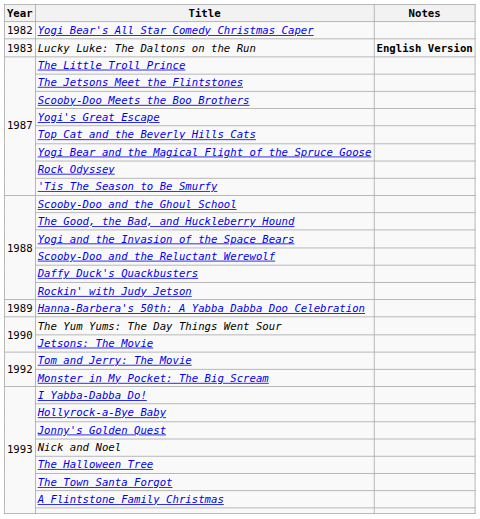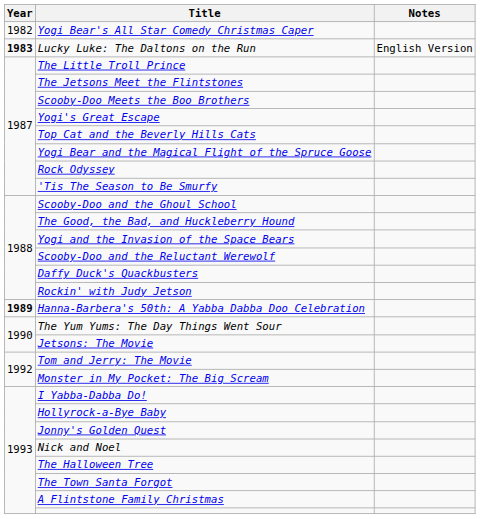Lucky Luke: The Daltons on the Run | Year: normal -> bold
Lucky Luke: The Daltons on the Run | Notes: bold -> normal
Hanna-Barbera's 50th: A Yabba Dabba Doo Celebration | Year: normal -> bold
